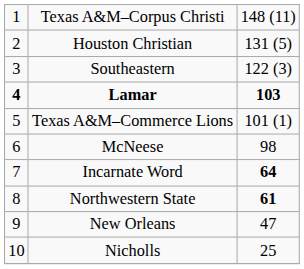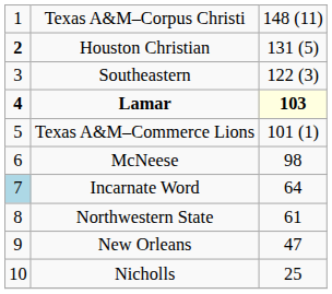Houston Christian | column 1: normal -> bold
Lamar | column 3: no background -> lightyellow background
Incarnate Word | column 1: no background -> lightblue background
Incarnate Word | column 3: bold -> normal
Northwestern State | column 3: bold -> normal
